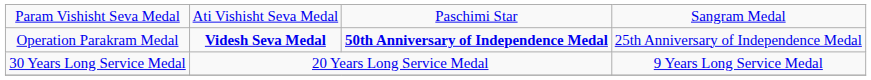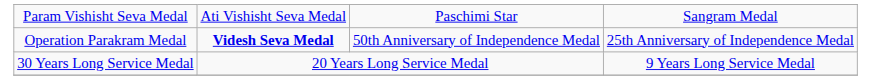Operation Parakram Medal | column 3: bold -> normal
